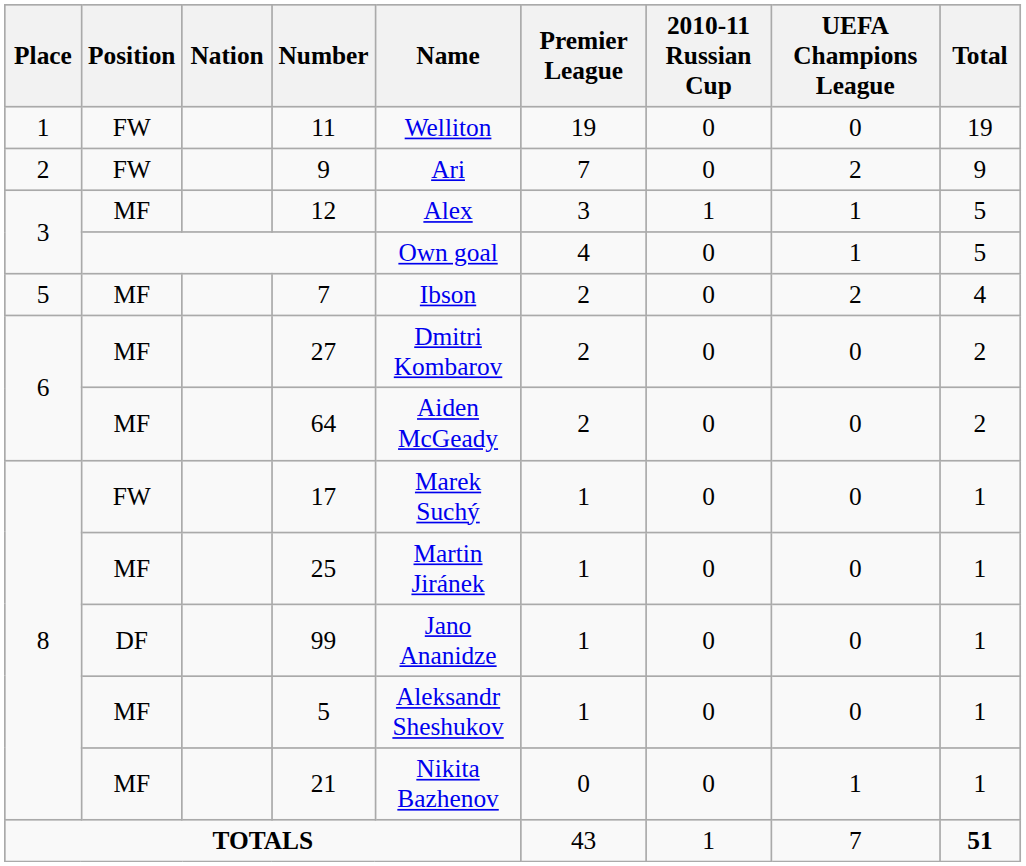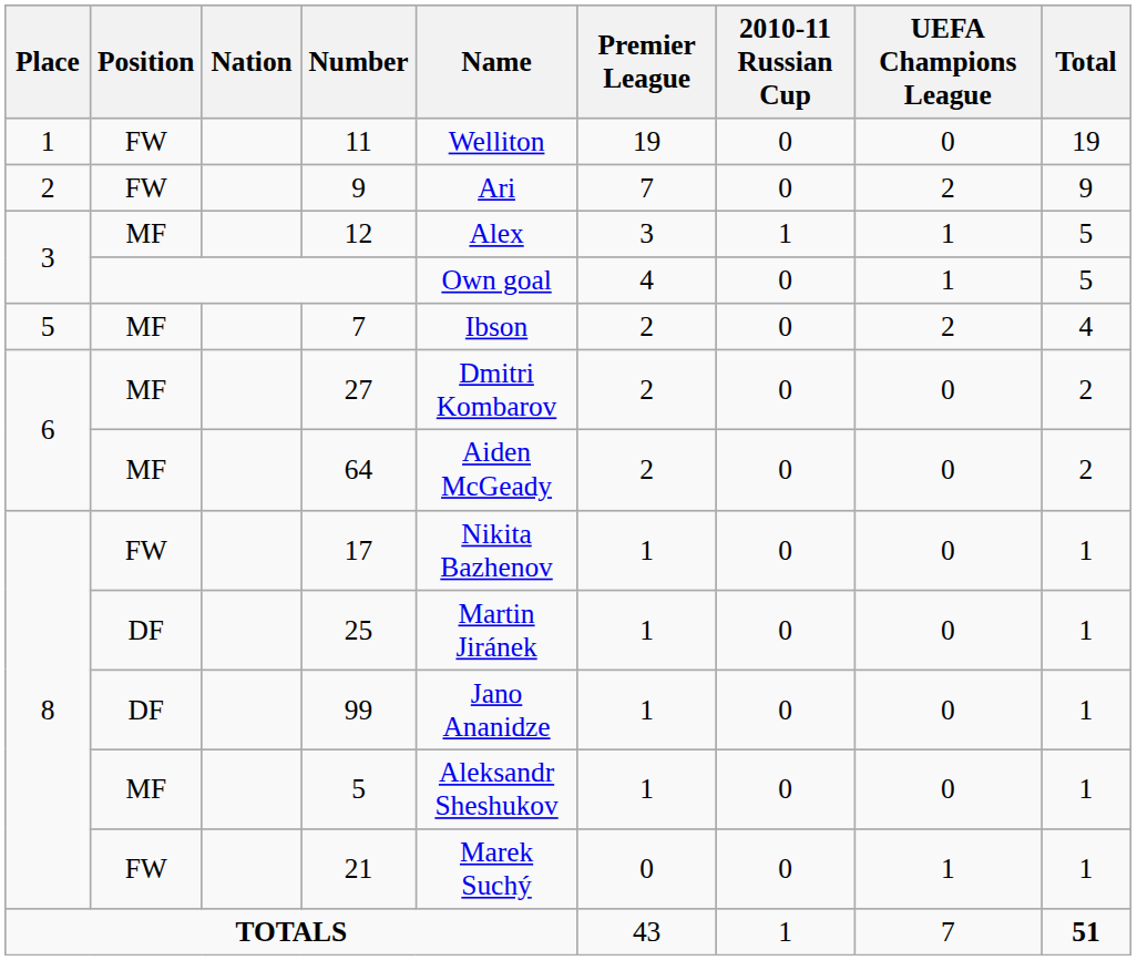17 | Name: Marek Suchý -> Nikita Bazhenov
25 | Position: MF -> DF
21 | Position: MF -> FW
21 | Name: Nikita Bazhenov -> Marek Suchý
